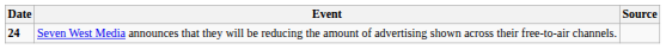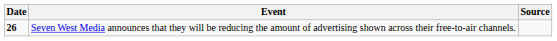row 2 | Date: 24 -> 26
